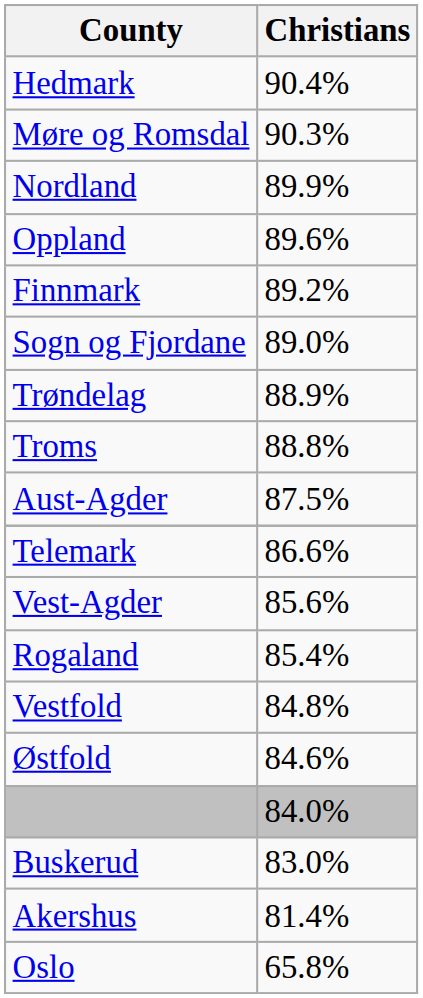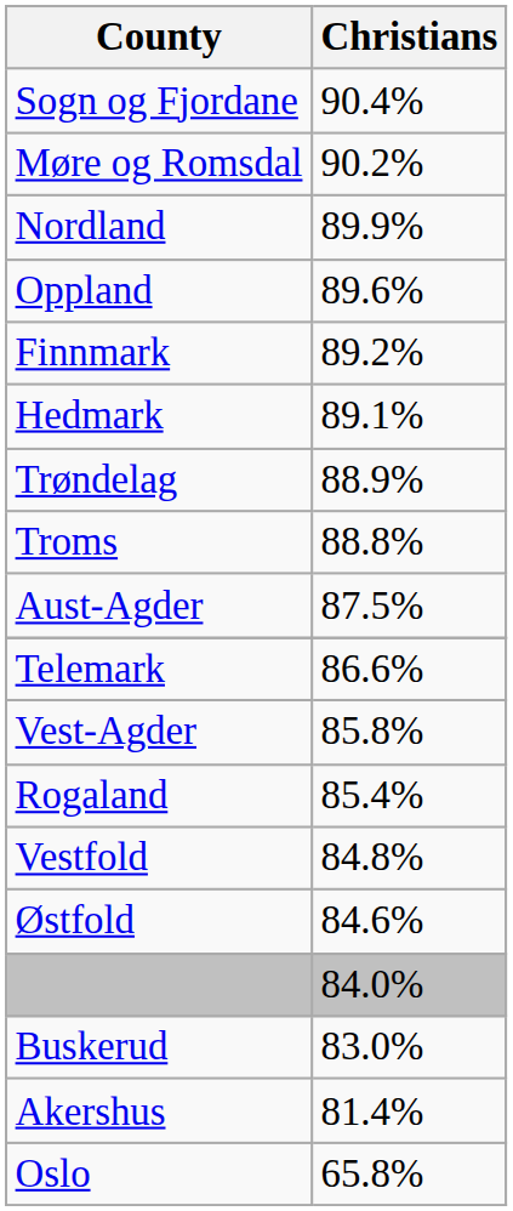row 2 | County: Hedmark -> Sogn og Fjordane
row 3 | Christians: 90.3% -> 90.2%
row 7 | County: Sogn og Fjordane -> Hedmark
row 7 | Christians: 89.0% -> 89.1%
row 12 | Christians: 85.6% -> 85.8%
